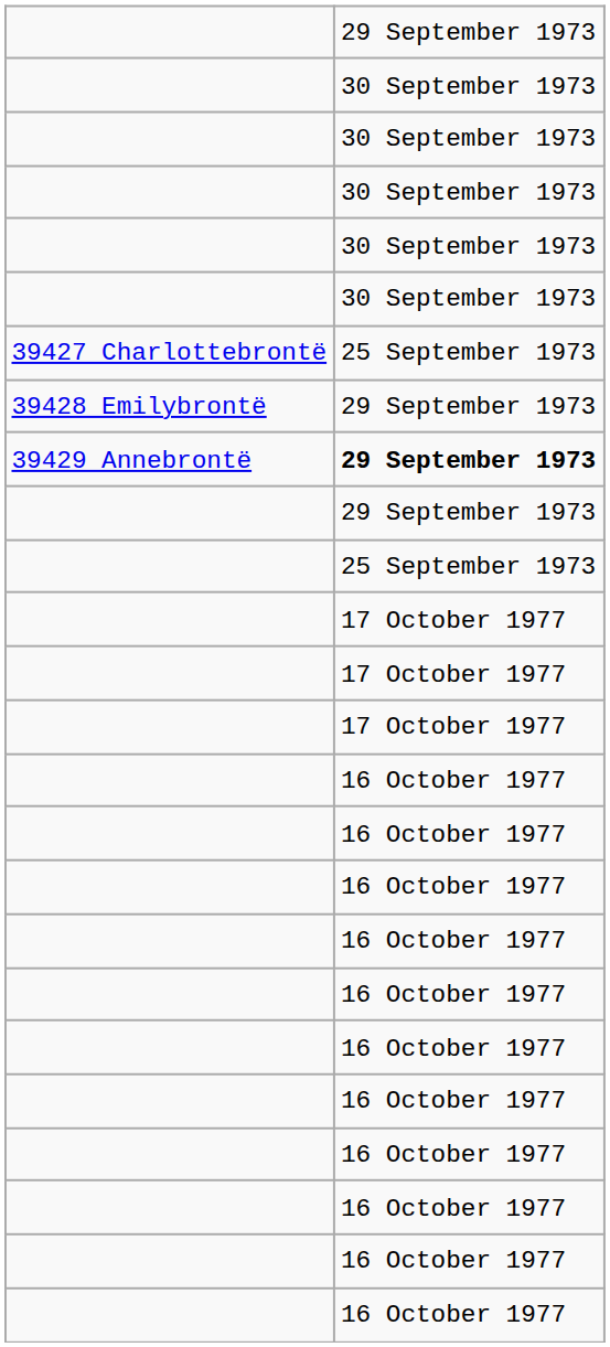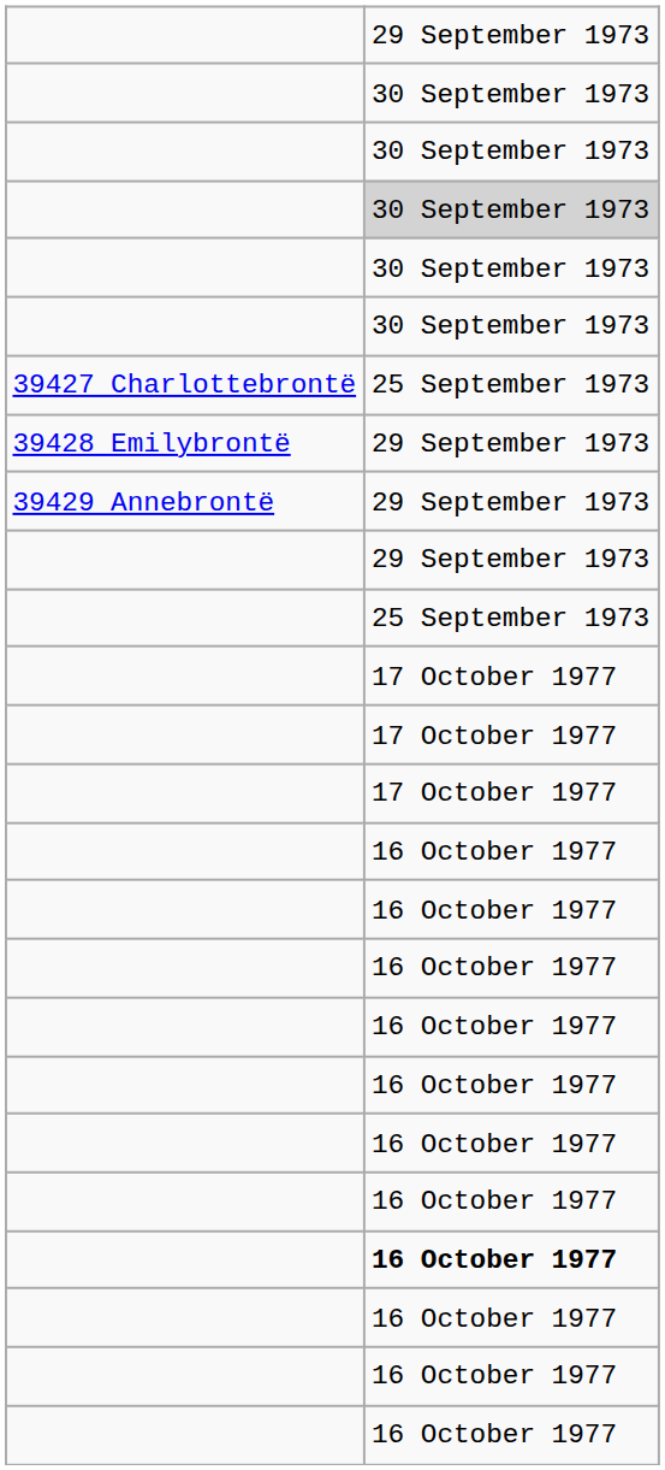row 4 | column 2: no background -> lightgrey background
row 9 | column 2: bold -> normal
row 22 | column 2: normal -> bold
